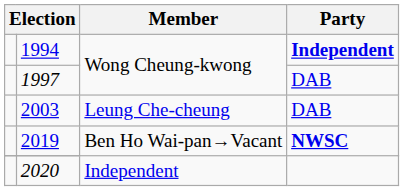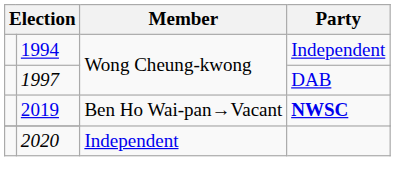1994 | Party: bold -> normal
- row: 2003 | Leung Che-cheung | DAB
